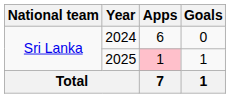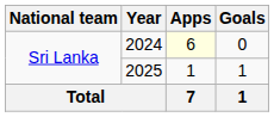2024 | Apps: no background -> lightyellow background
2025 | Apps: pink background -> no background
